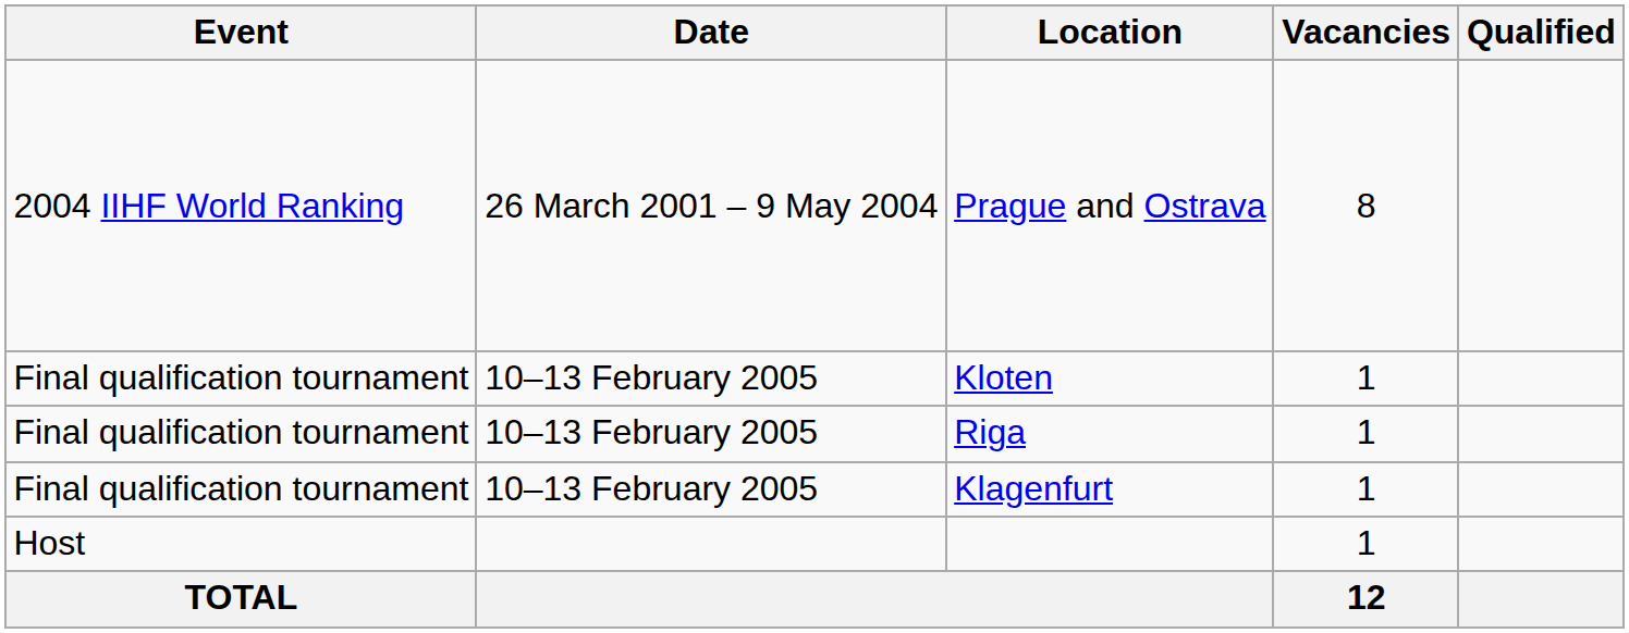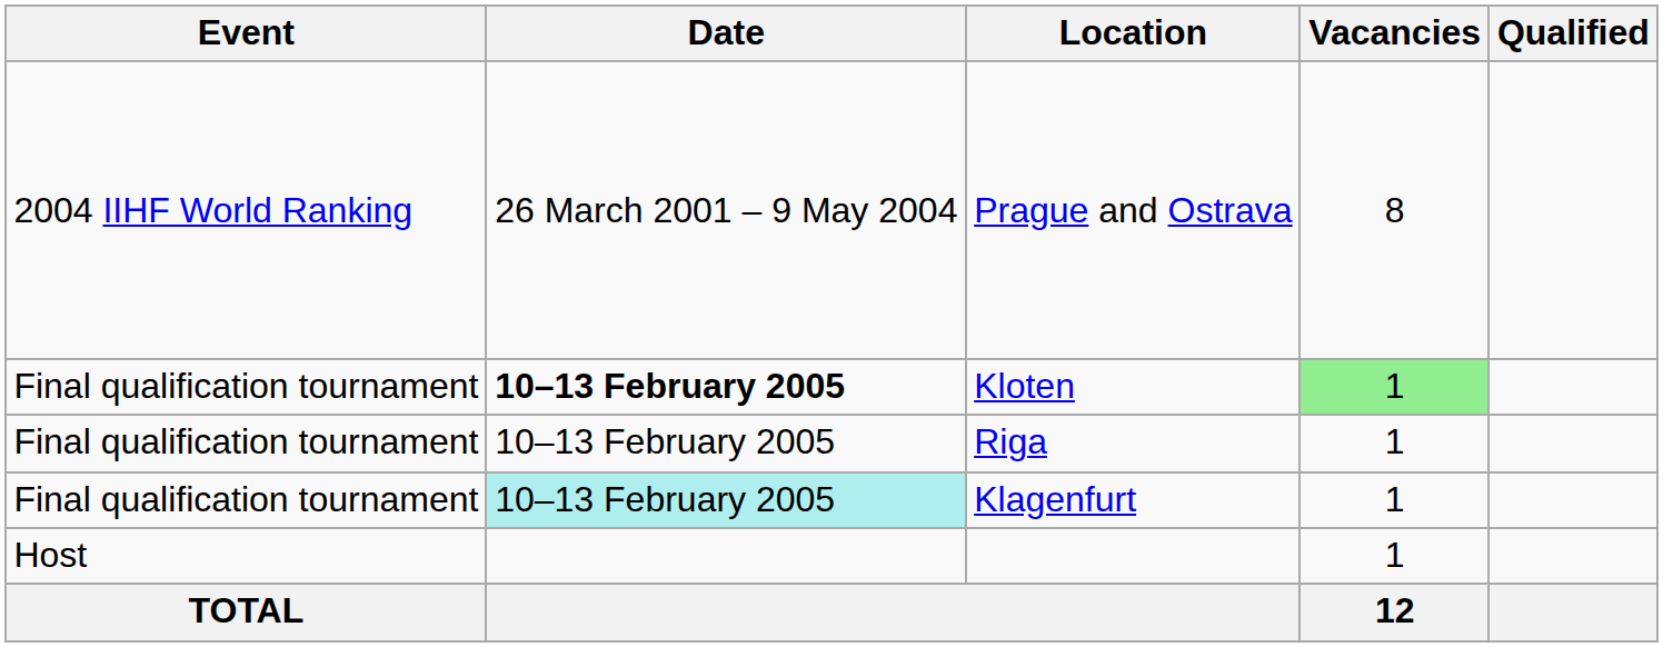Kloten | Date: normal -> bold
Kloten | Vacancies: no background -> lightgreen background
Klagenfurt | Date: no background -> paleturquoise background
